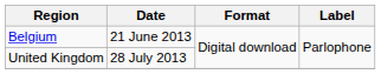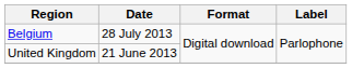Belgium | Date: 21 June 2013 -> 28 July 2013
United Kingdom | Date: 28 July 2013 -> 21 June 2013
